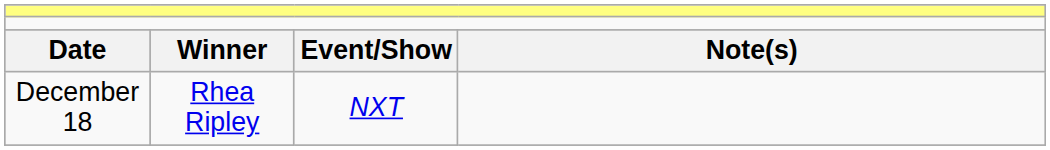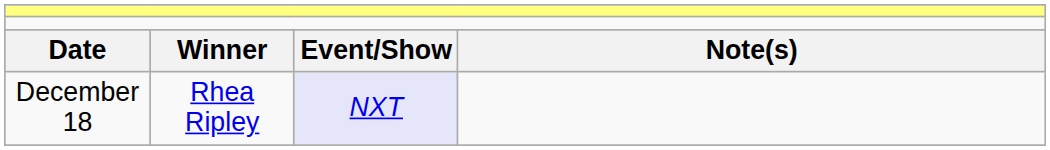December 18 | column 3: no background -> lavender background
